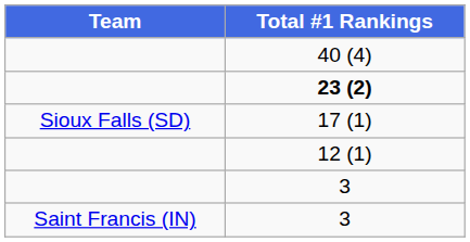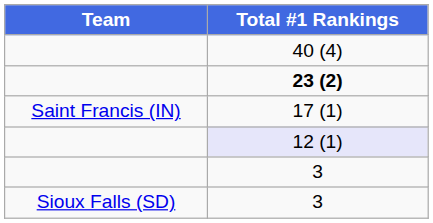row 4 | Team: Sioux Falls (SD) -> Saint Francis (IN)
row 5 | Total #1 Rankings: no background -> lavender background
row 7 | Team: Saint Francis (IN) -> Sioux Falls (SD)
